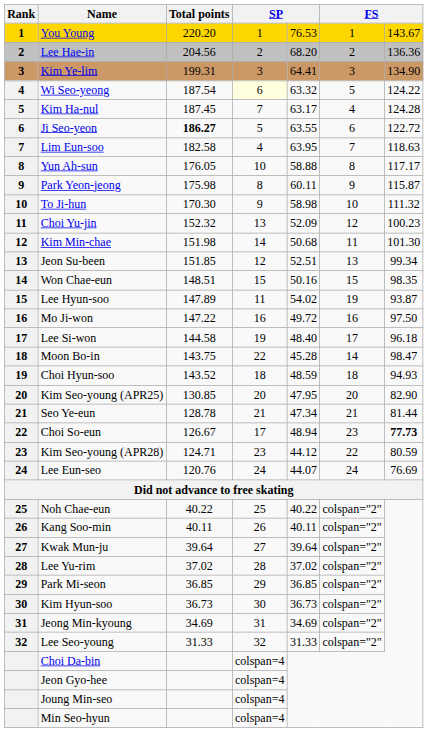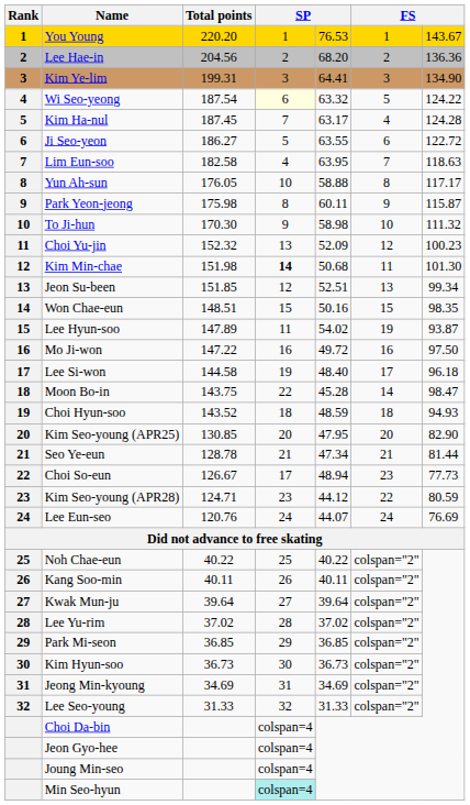Ji Seo-yeon | Total points: bold -> normal
Kim Min-chae | column 4: normal -> bold
Choi So-eun | column 7: bold -> normal
Min Seo-hyun | column 4: no background -> paleturquoise background
